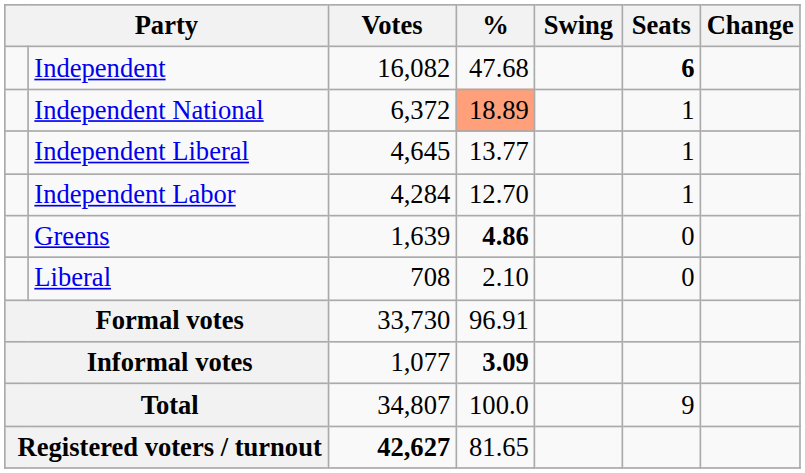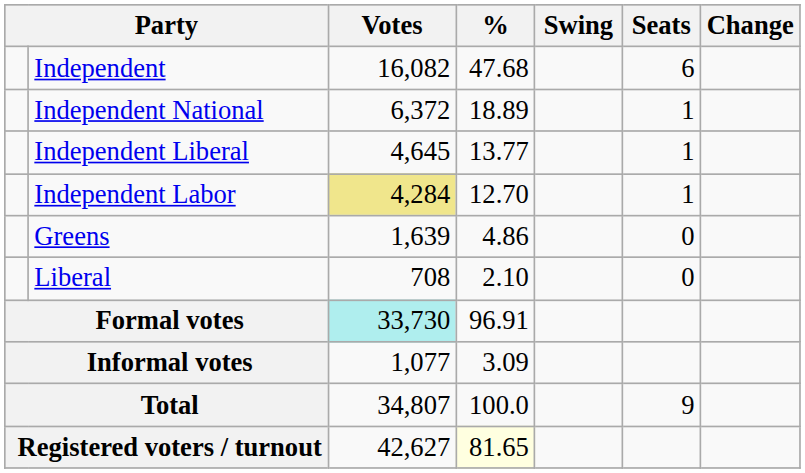Independent | Seats: bold -> normal
Independent National | %: lightsalmon background -> no background
Independent Labor | Votes: no background -> khaki background
Greens | %: bold -> normal
Formal votes | Votes: no background -> paleturquoise background
Informal votes | %: bold -> normal
Registered voters / turnout | Votes: bold -> normal
Registered voters / turnout | %: no background -> lightyellow background
